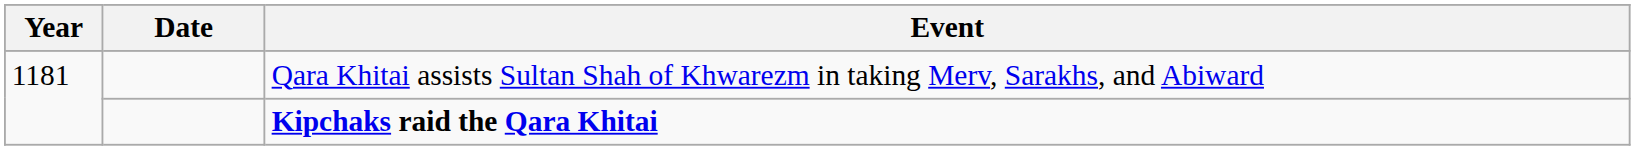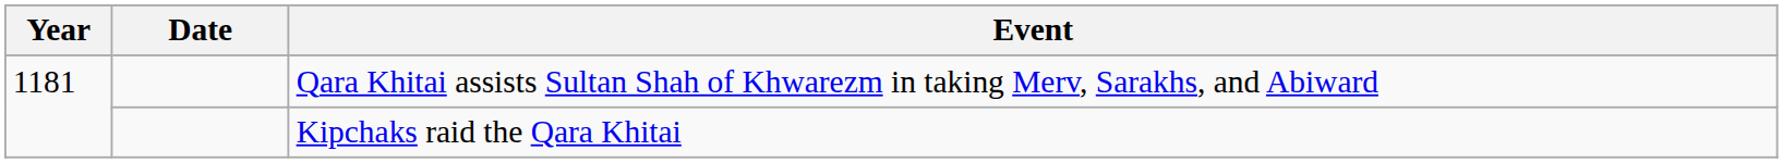Kipchaks raid the Qara Khitai | Event: bold -> normal
